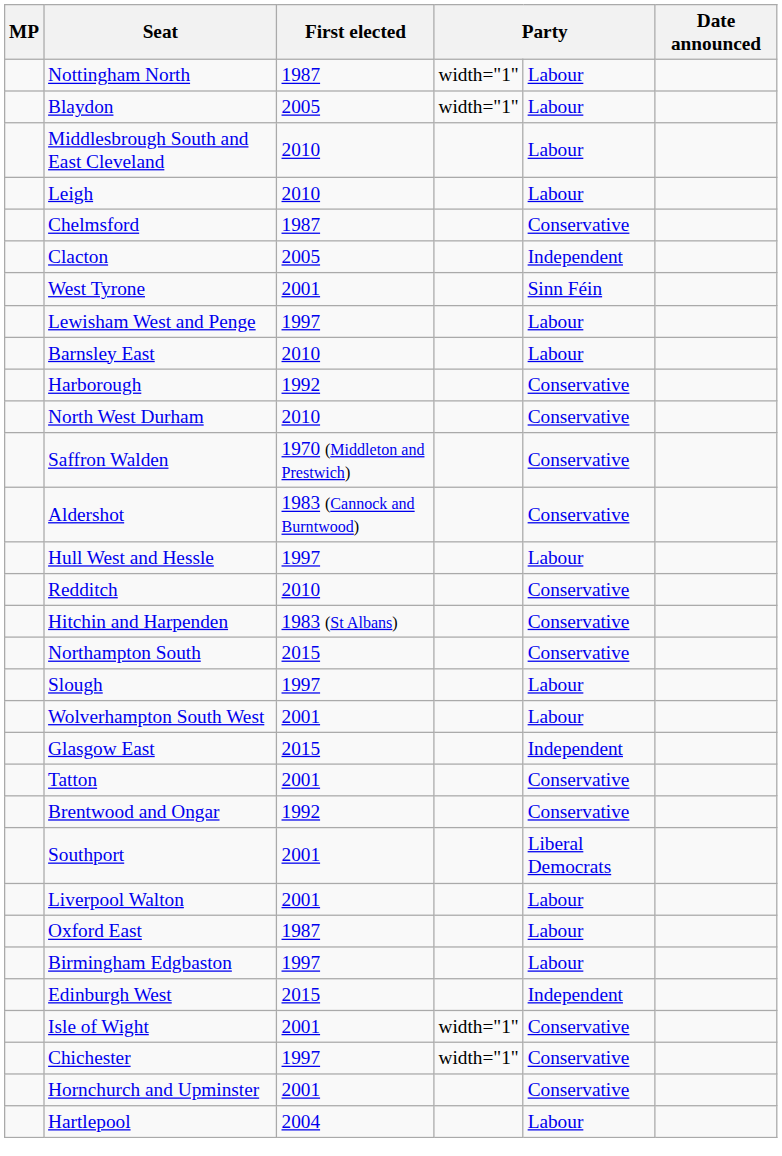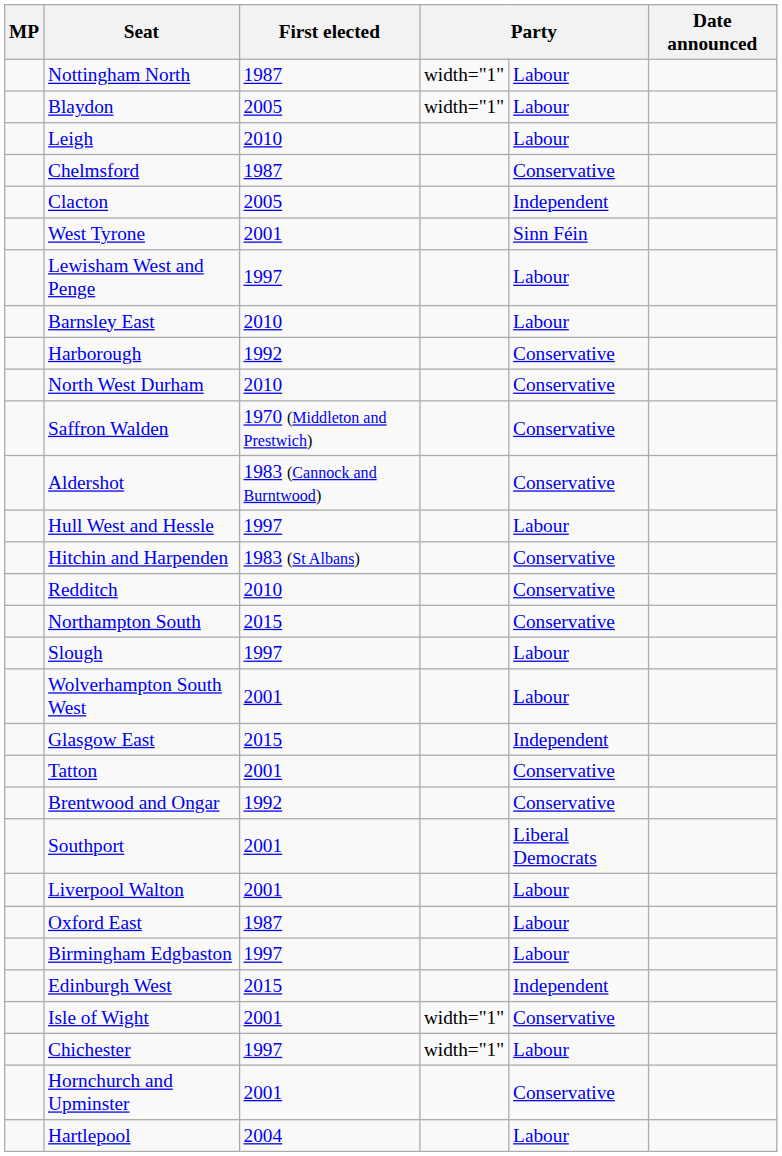- row: Middlesbrough South and East Cleveland | 2010 | Labour
rows swapped: Hitchin and Harpenden <-> Redditch
Chichester | column 5: Conservative -> Labour
